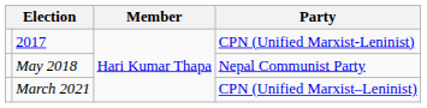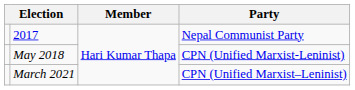2017 | Party: CPN (Unified Marxist-Leninist) -> Nepal Communist Party
May 2018 | Party: Nepal Communist Party -> CPN (Unified Marxist-Leninist)
